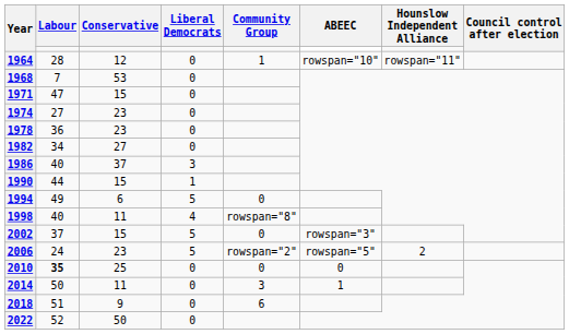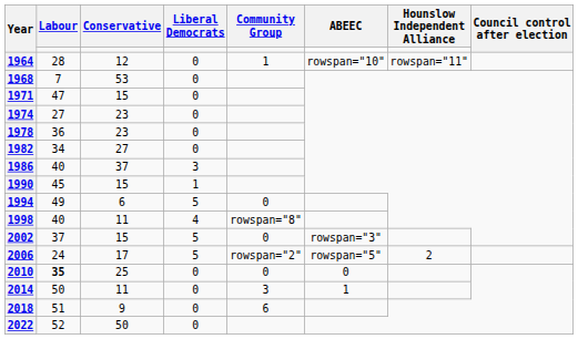1990 | Labour: 44 -> 45
2006 | Conservative: 23 -> 17
